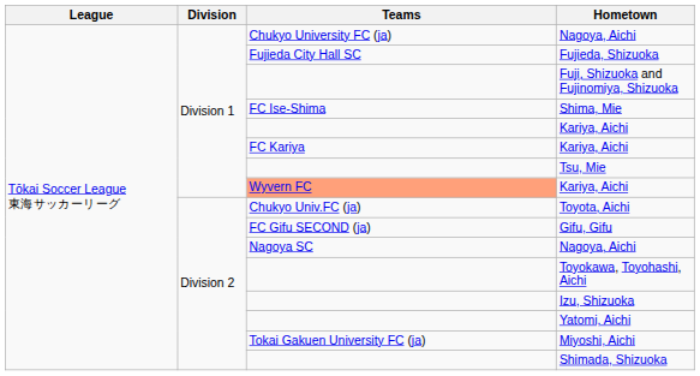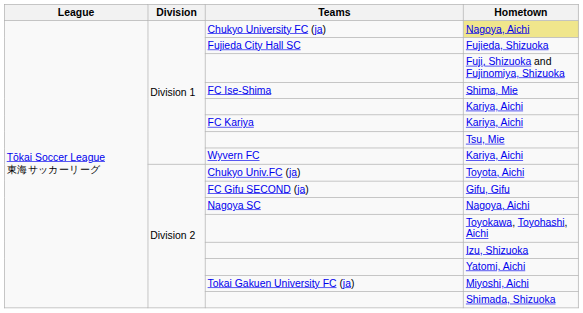Chukyo University FC (ja) / Nagoya, Aichi | Hometown: no background -> khaki background
Wyvern FC / Kariya, Aichi | Teams: lightsalmon background -> no background
